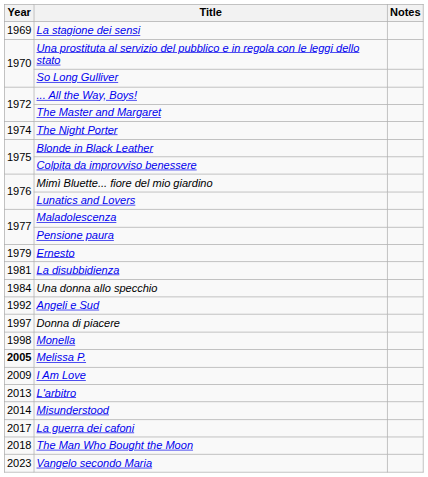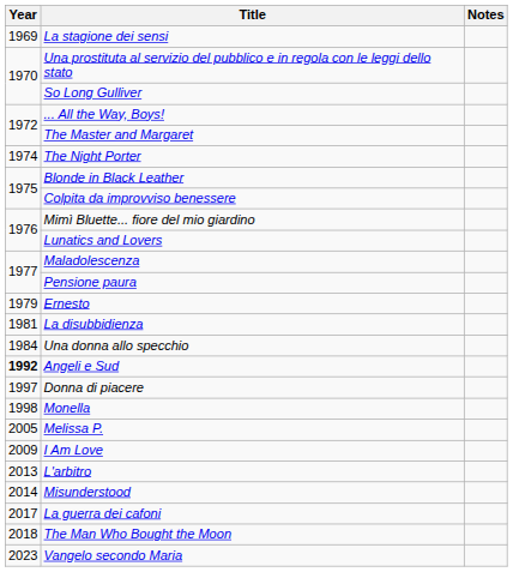Angeli e Sud | Year: normal -> bold
Melissa P. | Year: bold -> normal
